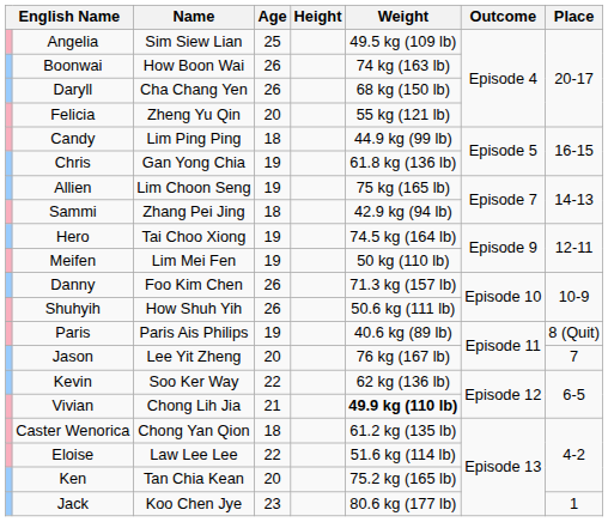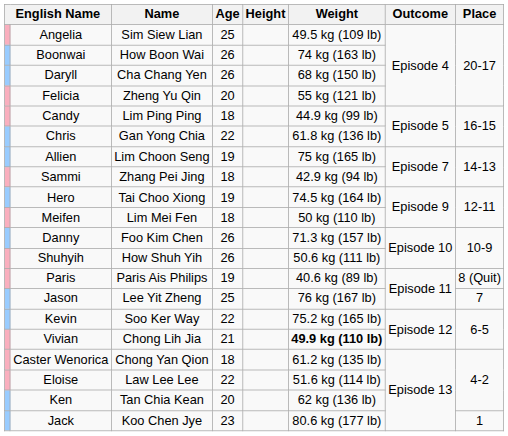Chris | Age: 19 -> 22
Meifen | Age: 19 -> 18
Jason | Age: 20 -> 25
Kevin | Weight: 62 kg (136 lb) -> 75.2 kg (165 lb)
Ken | Weight: 75.2 kg (165 lb) -> 62 kg (136 lb)
